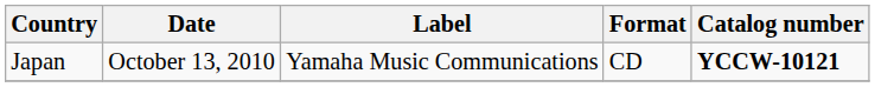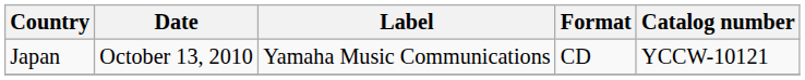Japan | Catalog number: bold -> normal
